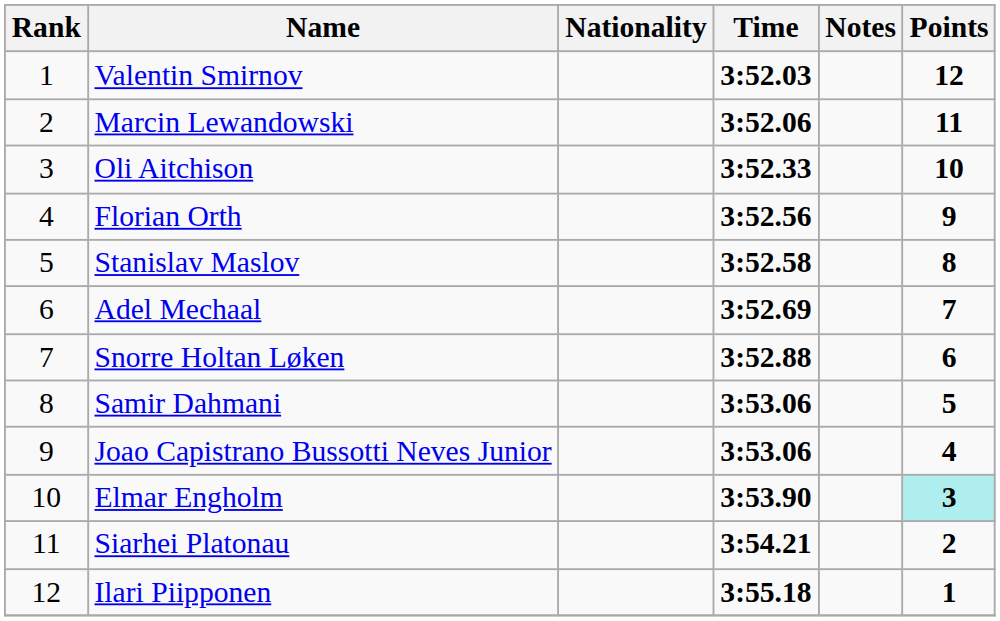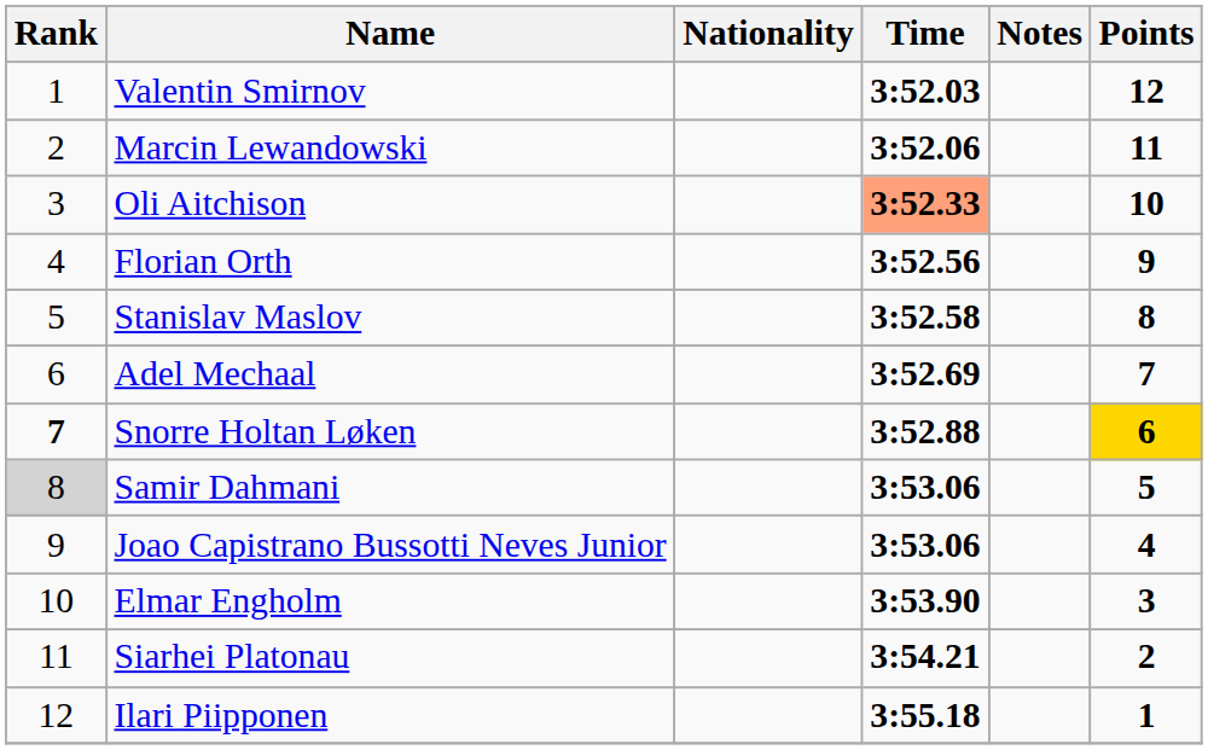Oli Aitchison | Time: no background -> lightsalmon background
Snorre Holtan Løken | Rank: normal -> bold
Snorre Holtan Løken | Points: no background -> gold background
Samir Dahmani | Rank: no background -> lightgrey background
Elmar Engholm | Points: paleturquoise background -> no background
